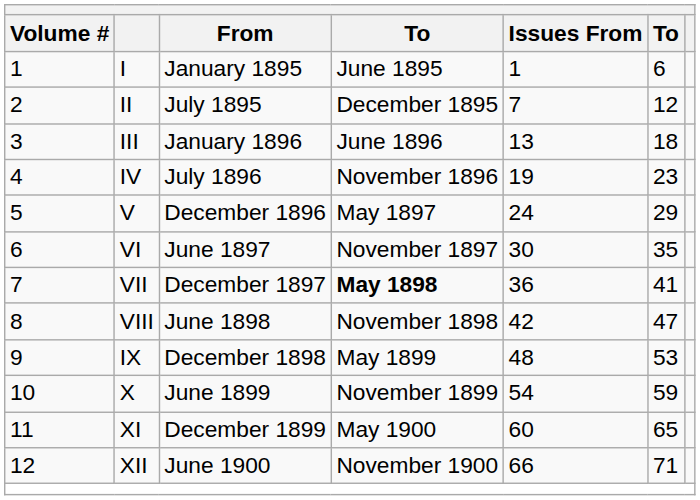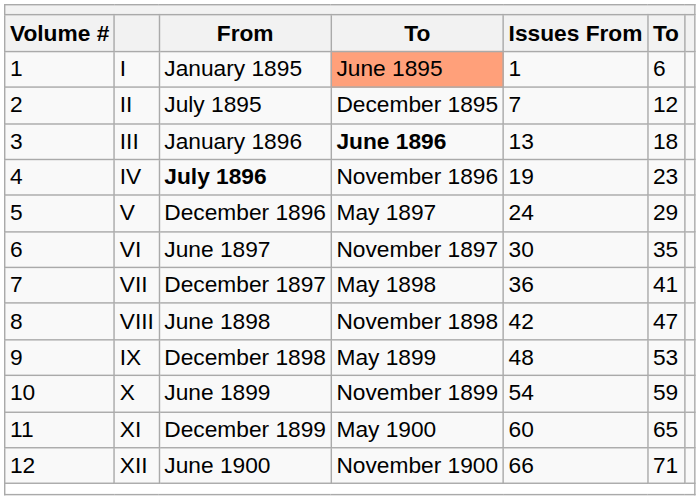I | column 4: no background -> lightsalmon background
III | column 4: normal -> bold
IV | From: normal -> bold
VII | column 4: bold -> normal
